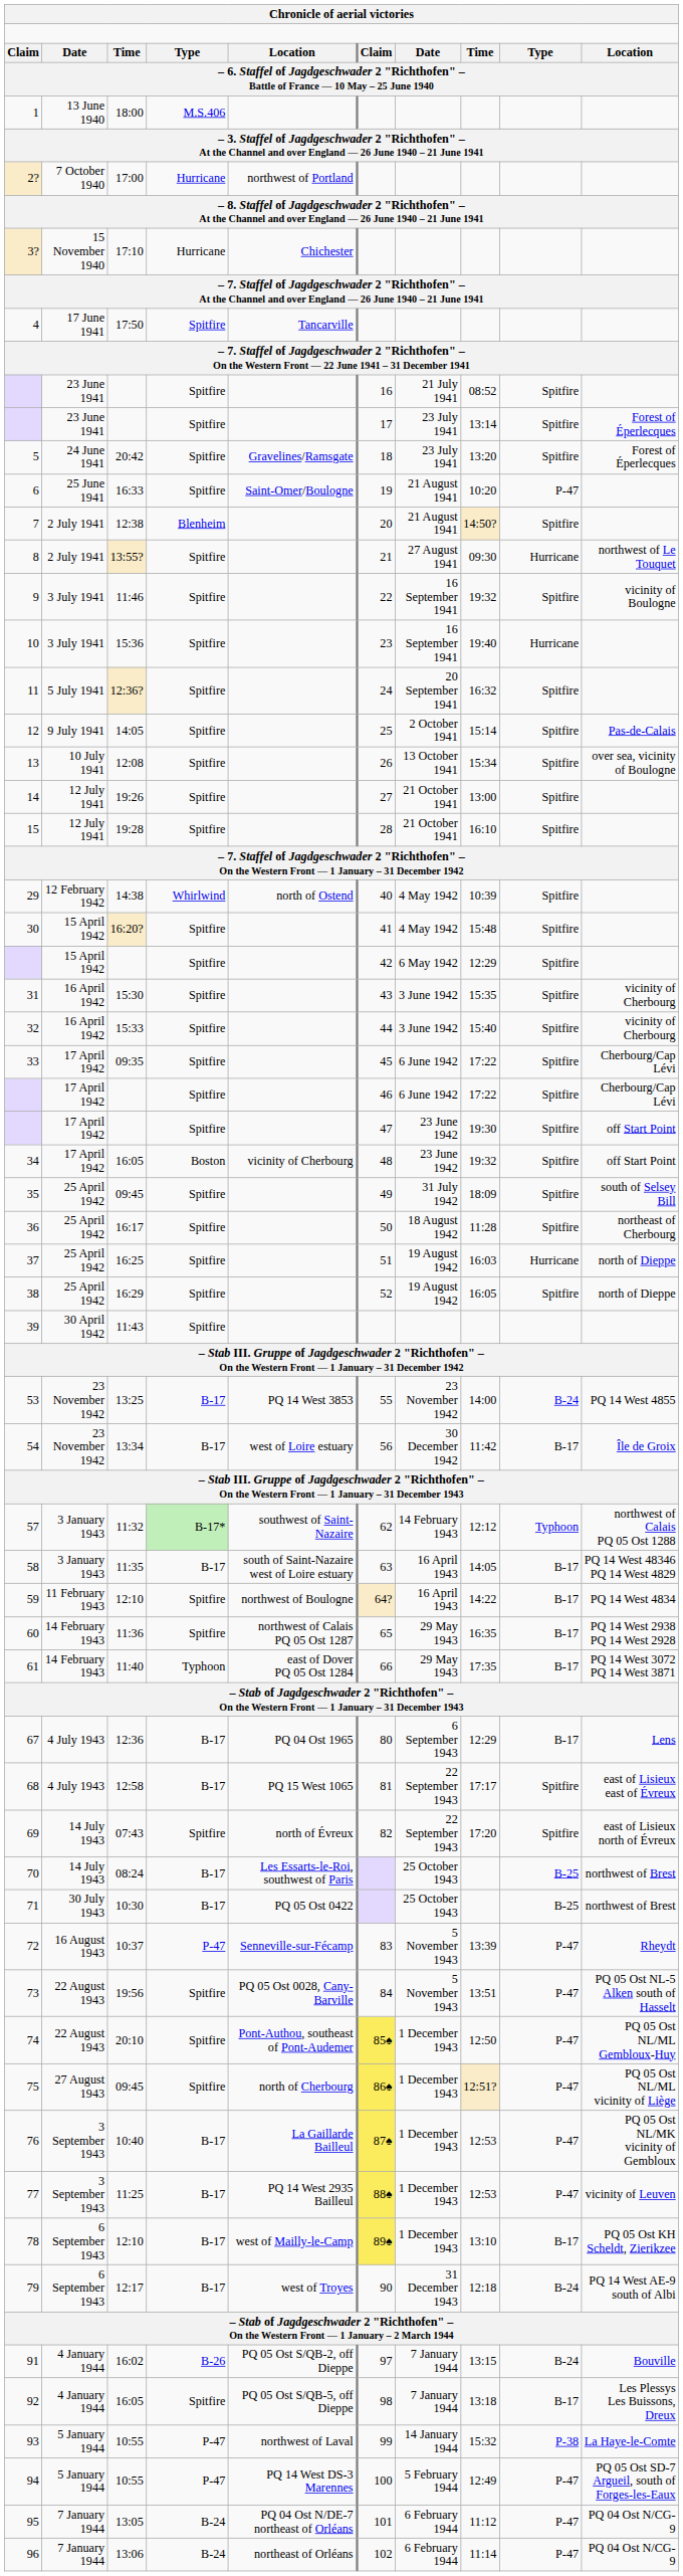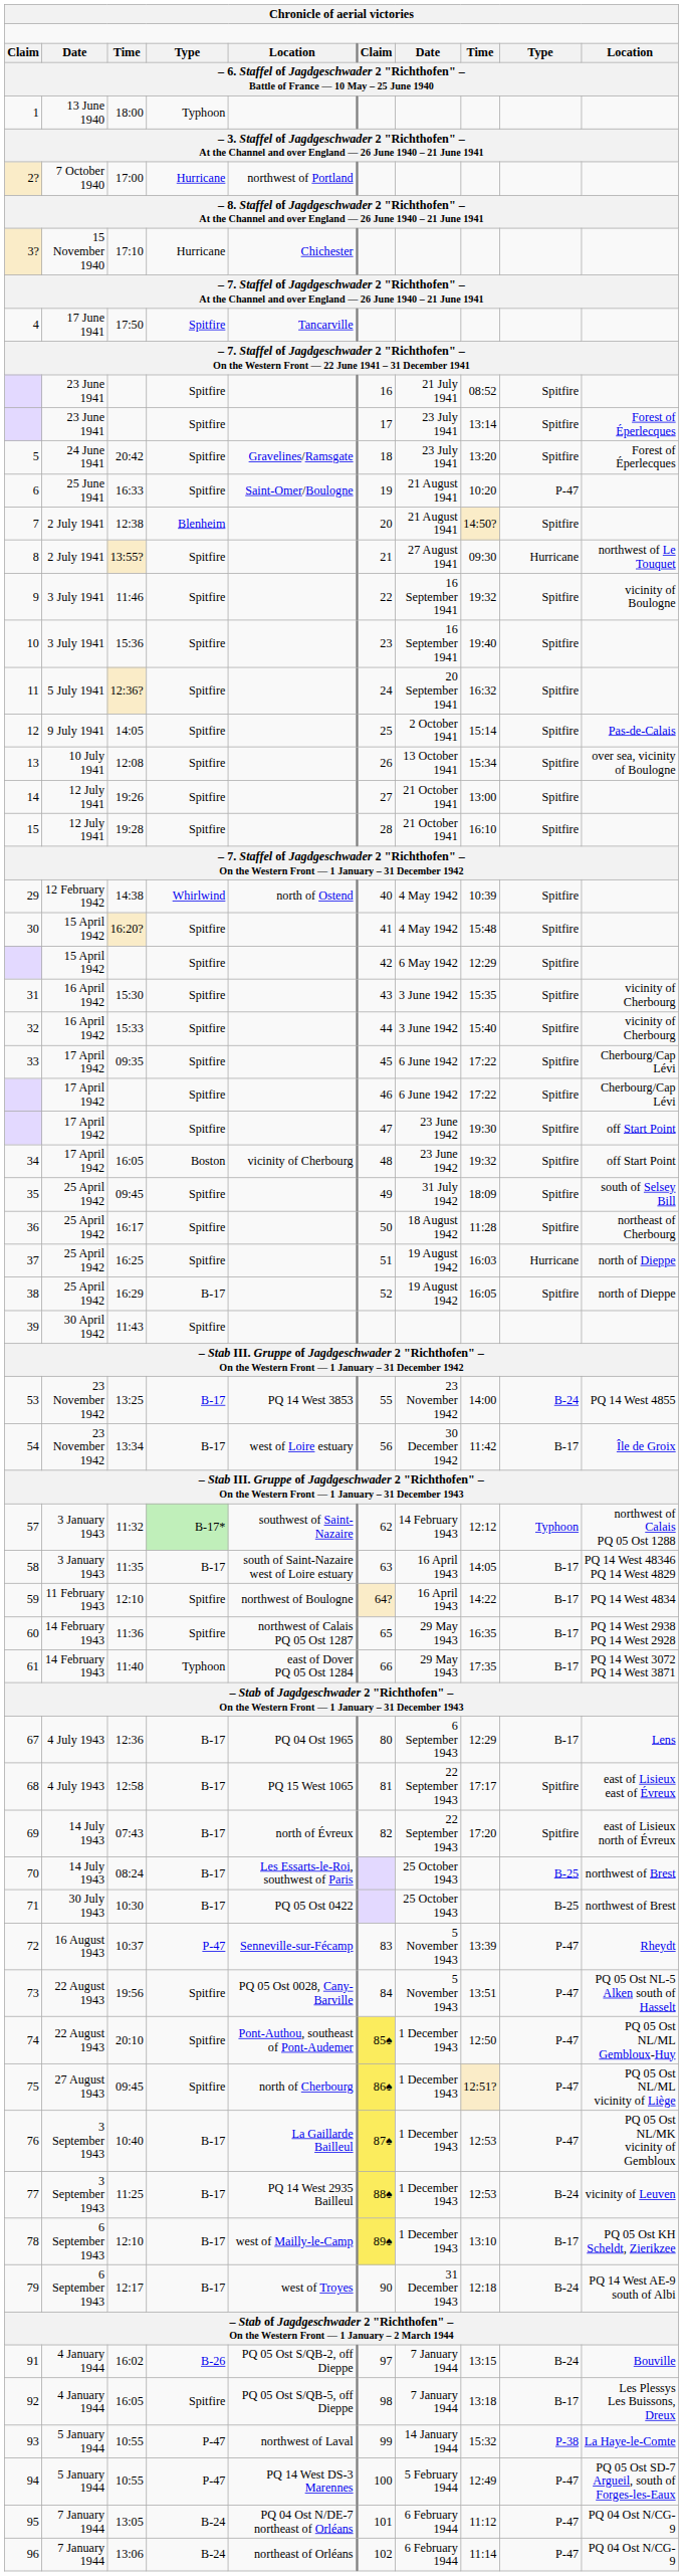1 | column 4: M.S.406 -> Typhoon
10 | column 9: Hurricane -> Spitfire
38 | column 4: Spitfire -> B-17
69 | column 4: Spitfire -> B-17
77 | column 9: P-47 -> B-24
